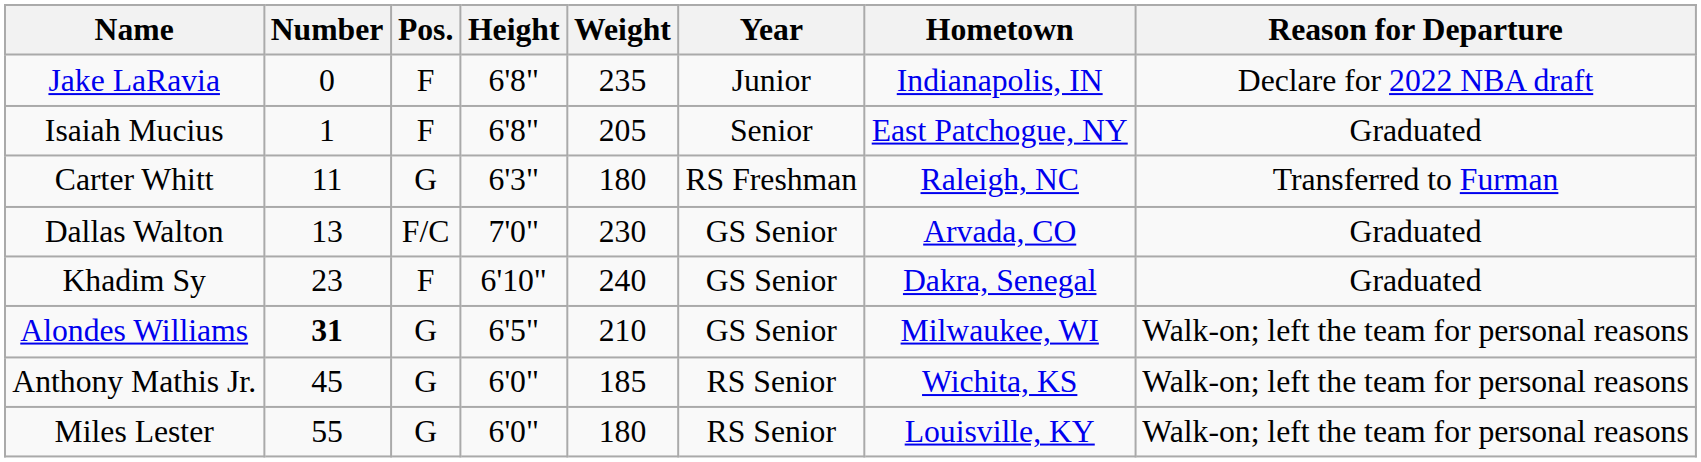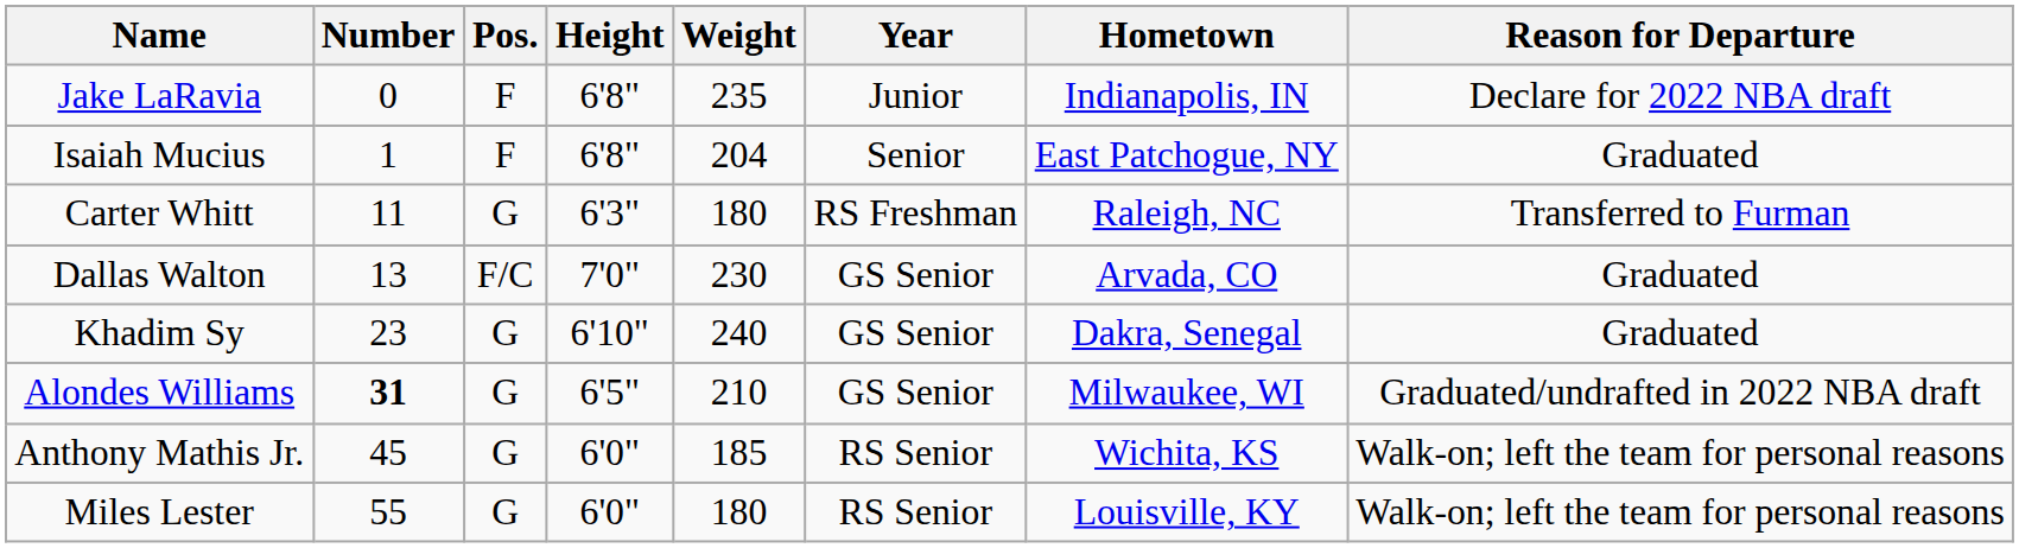Isaiah Mucius | Weight: 205 -> 204
Khadim Sy | Pos.: F -> G
Alondes Williams | Reason for Departure: Walk-on; left the team for personal reasons -> Graduated/undrafted in 2022 NBA draft
